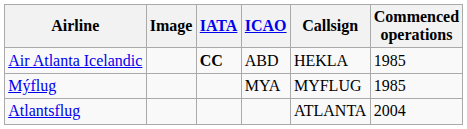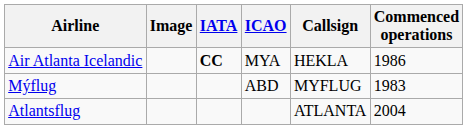Air Atlanta Icelandic | ICAO: ABD -> MYA
Air Atlanta Icelandic | Commenced operations: 1985 -> 1986
Mýflug | ICAO: MYA -> ABD
Mýflug | Commenced operations: 1985 -> 1983
